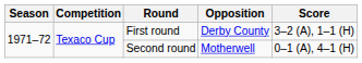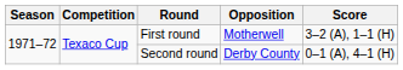First round | Opposition: Derby County -> Motherwell
Second round | Opposition: Motherwell -> Derby County
